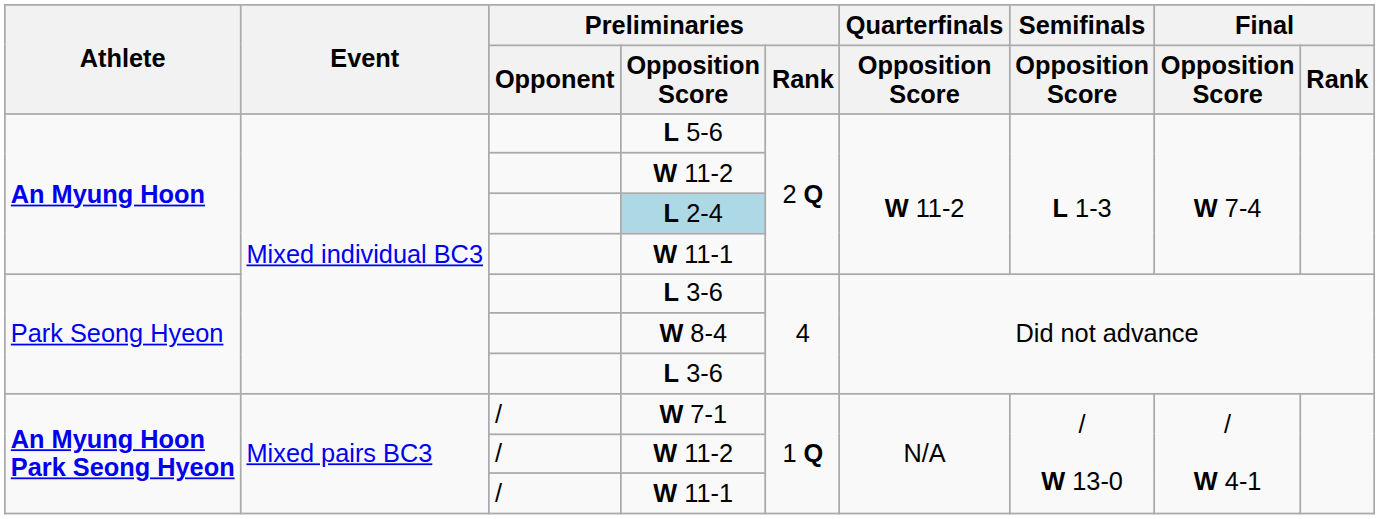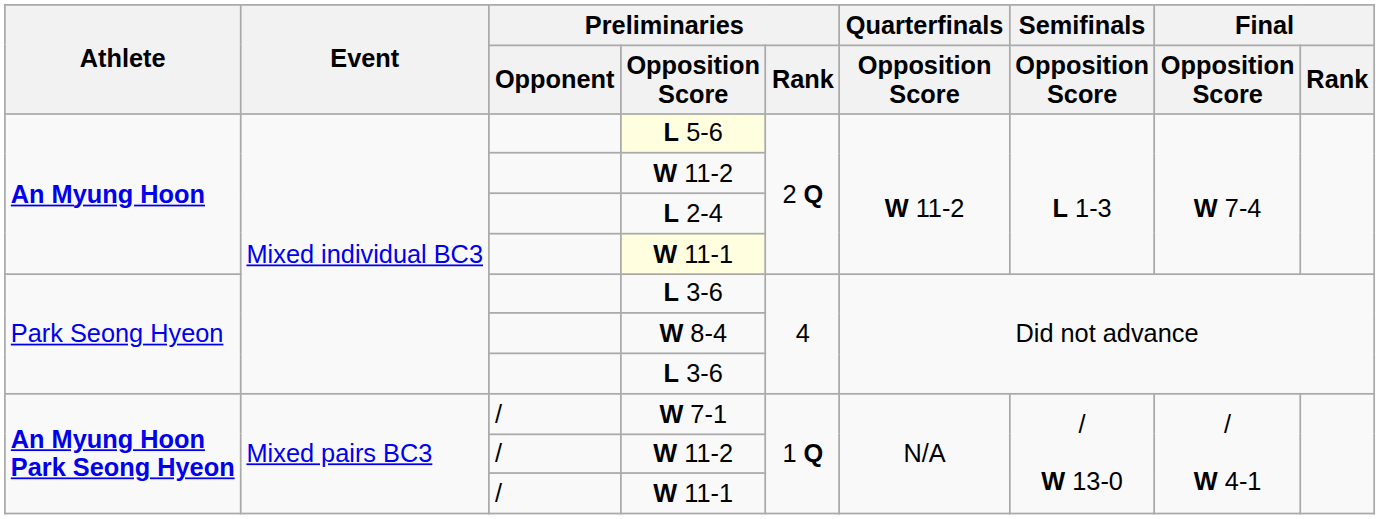L 5-6 | Preliminaries / Opposition Score: no background -> lightyellow background
L 2-4 | Preliminaries / Opposition Score: lightblue background -> no background
An Myung Hoon / W 11-1 | Preliminaries / Opposition Score: no background -> lightyellow background
